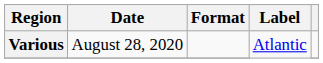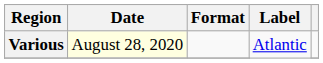Various | Date: no background -> lightyellow background
